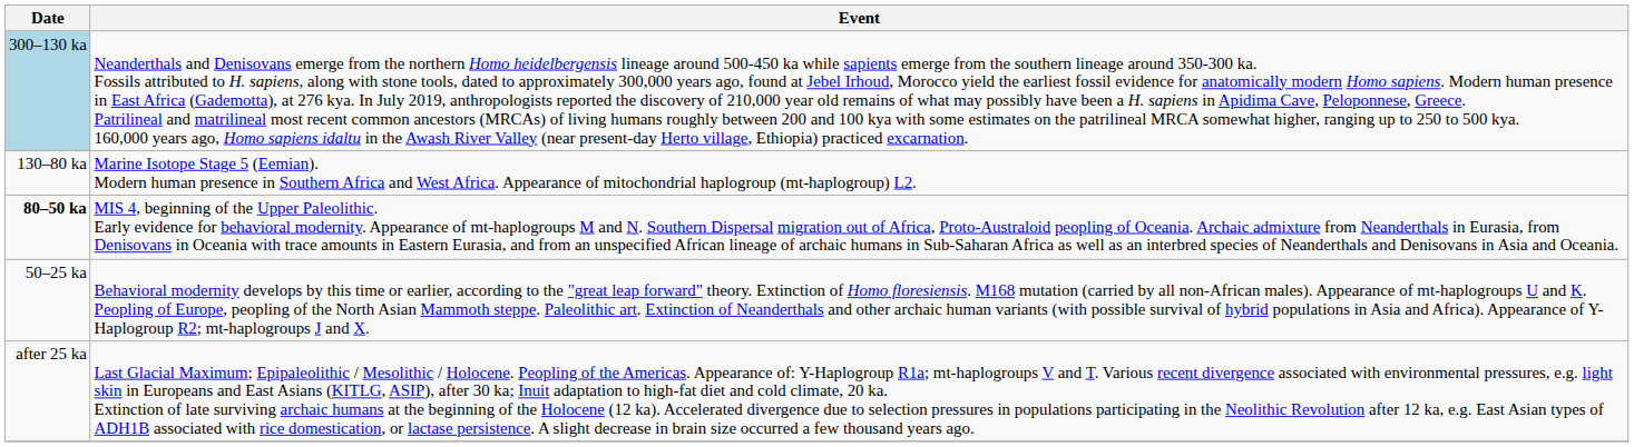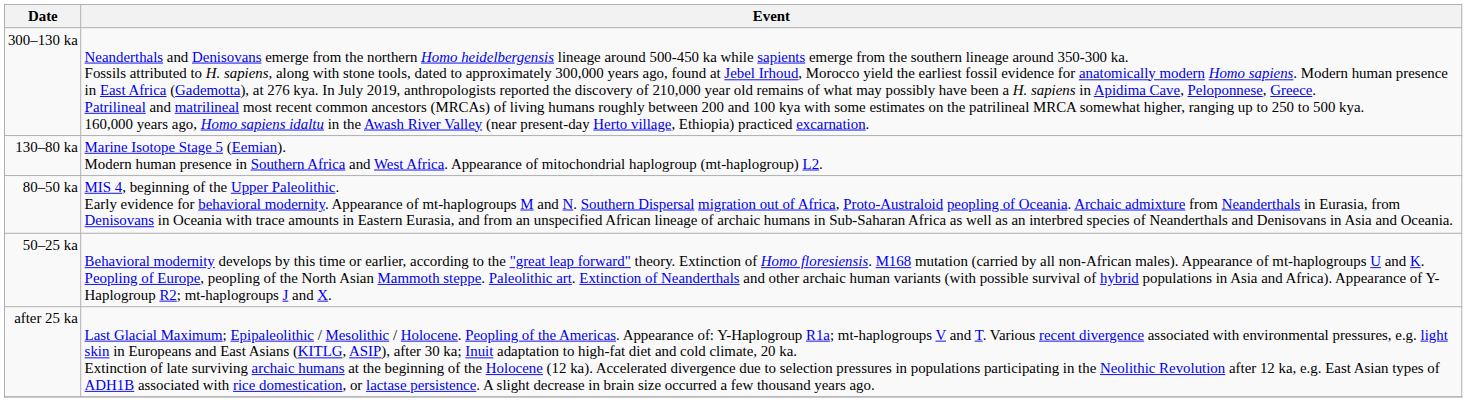300–130 ka | Date: lightblue background -> no background
80–50 ka | Date: bold -> normal
